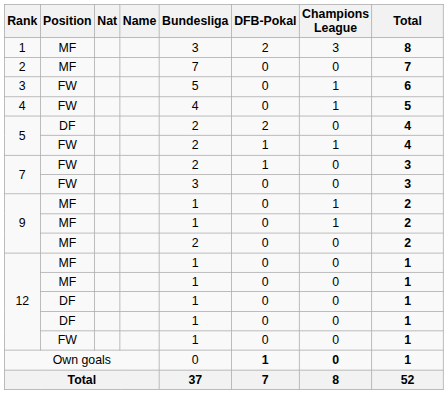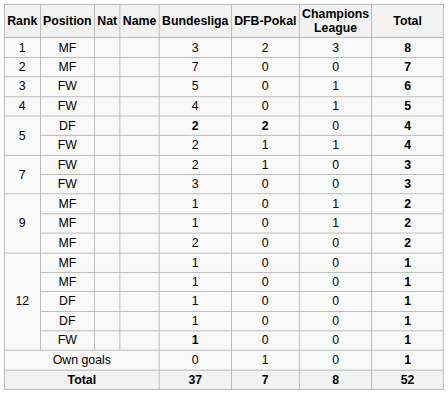5 / DF | Bundesliga: normal -> bold
5 / DF | DFB-Pokal: normal -> bold
12 / FW | Bundesliga: normal -> bold
Own goals | DFB-Pokal: bold -> normal
Own goals | Champions League: bold -> normal
